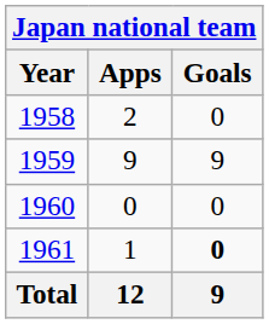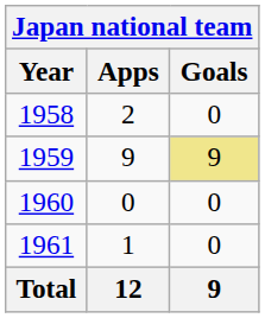1959 | Goals: no background -> khaki background
1961 | Goals: bold -> normal
